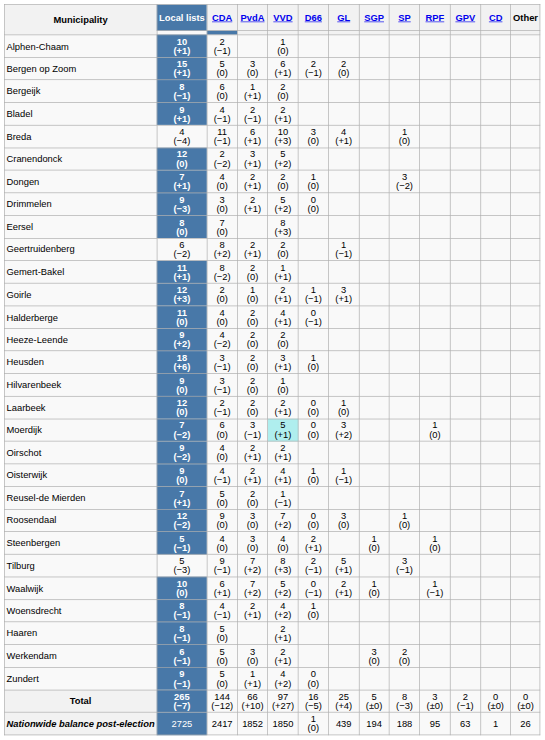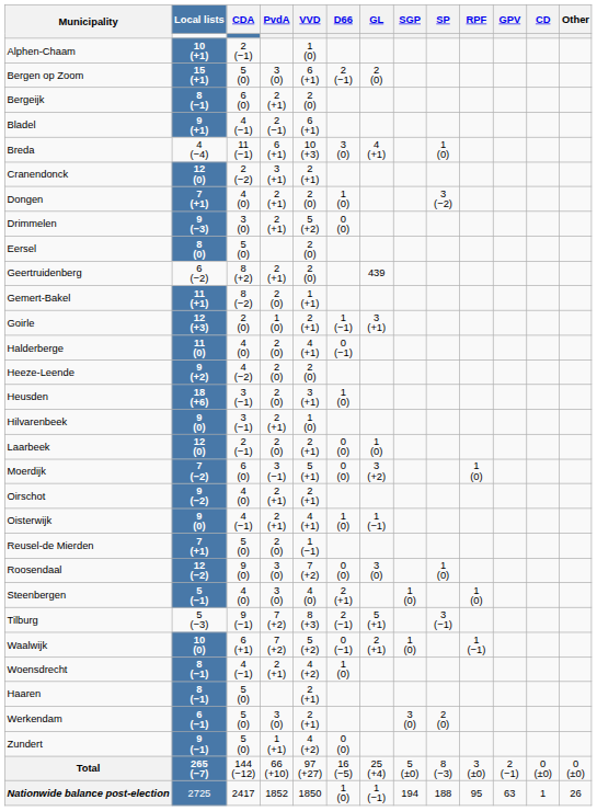Bergeijk | PvdA: 1 (+1) -> 2 (+1)
Bladel | VVD: 2 (+1) -> 6 (+1)
Cranendonck | VVD: 5 (+2) -> 2 (+1)
Eersel | CDA: 7 (0) -> 5 (0)
Eersel | VVD: 8 (+3) -> 2 (0)
Geertruidenberg | GL: 1 (−1) -> 439
Hilvarenbeek | PvdA: 2 (0) -> 2 (+1)
Moerdijk | VVD: paleturquoise background -> no background
Nationwide balance post-election | GL: 439 -> 1 (−1)
